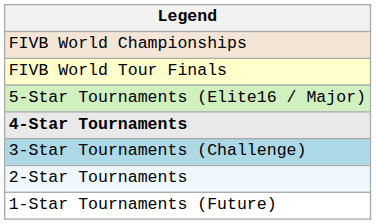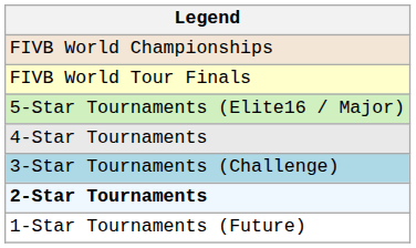row 5 | column 1: bold -> normal
row 7 | column 1: normal -> bold
